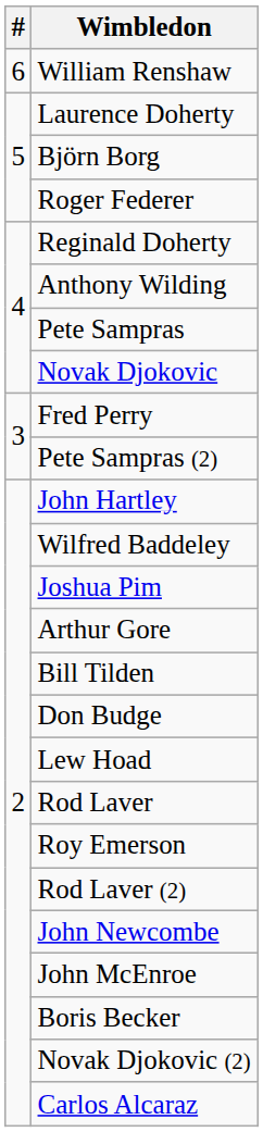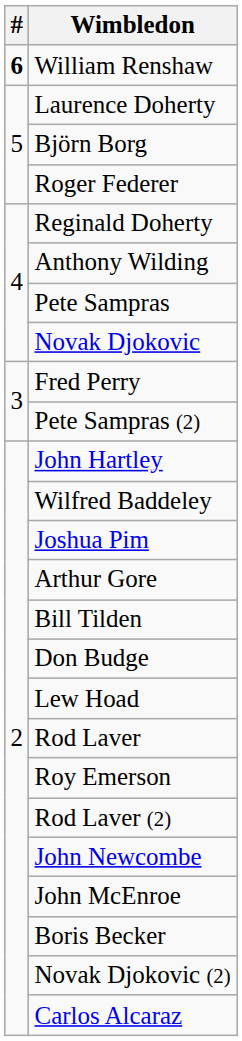William Renshaw | #: normal -> bold
